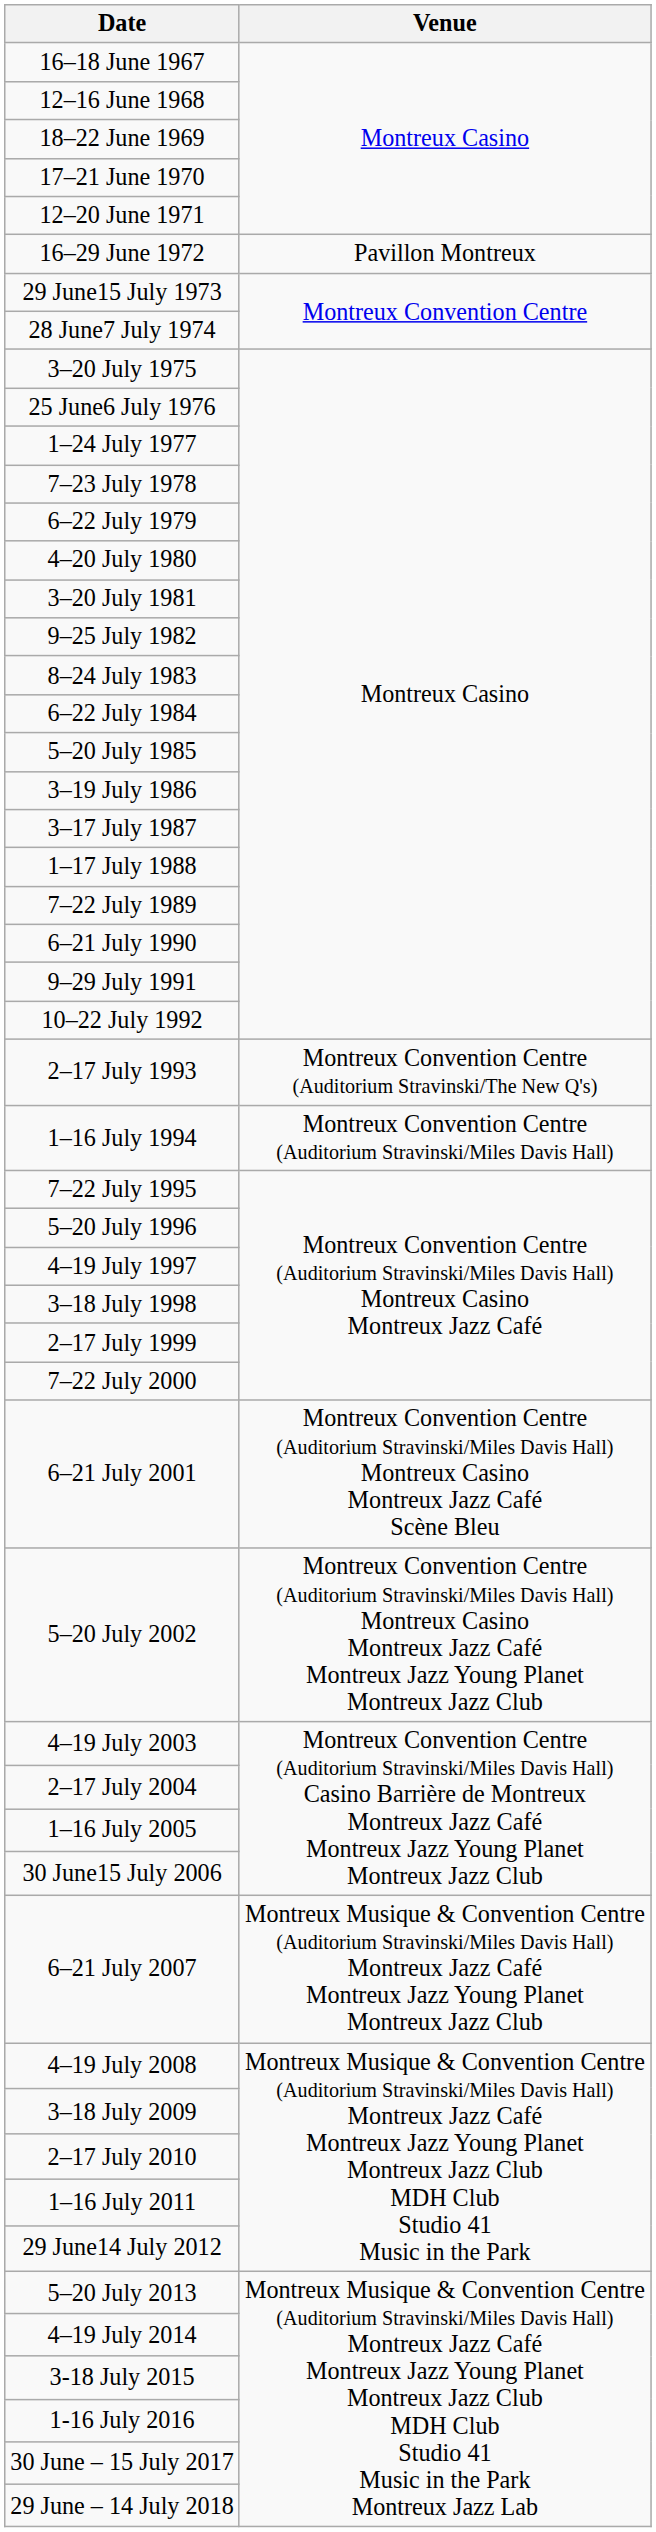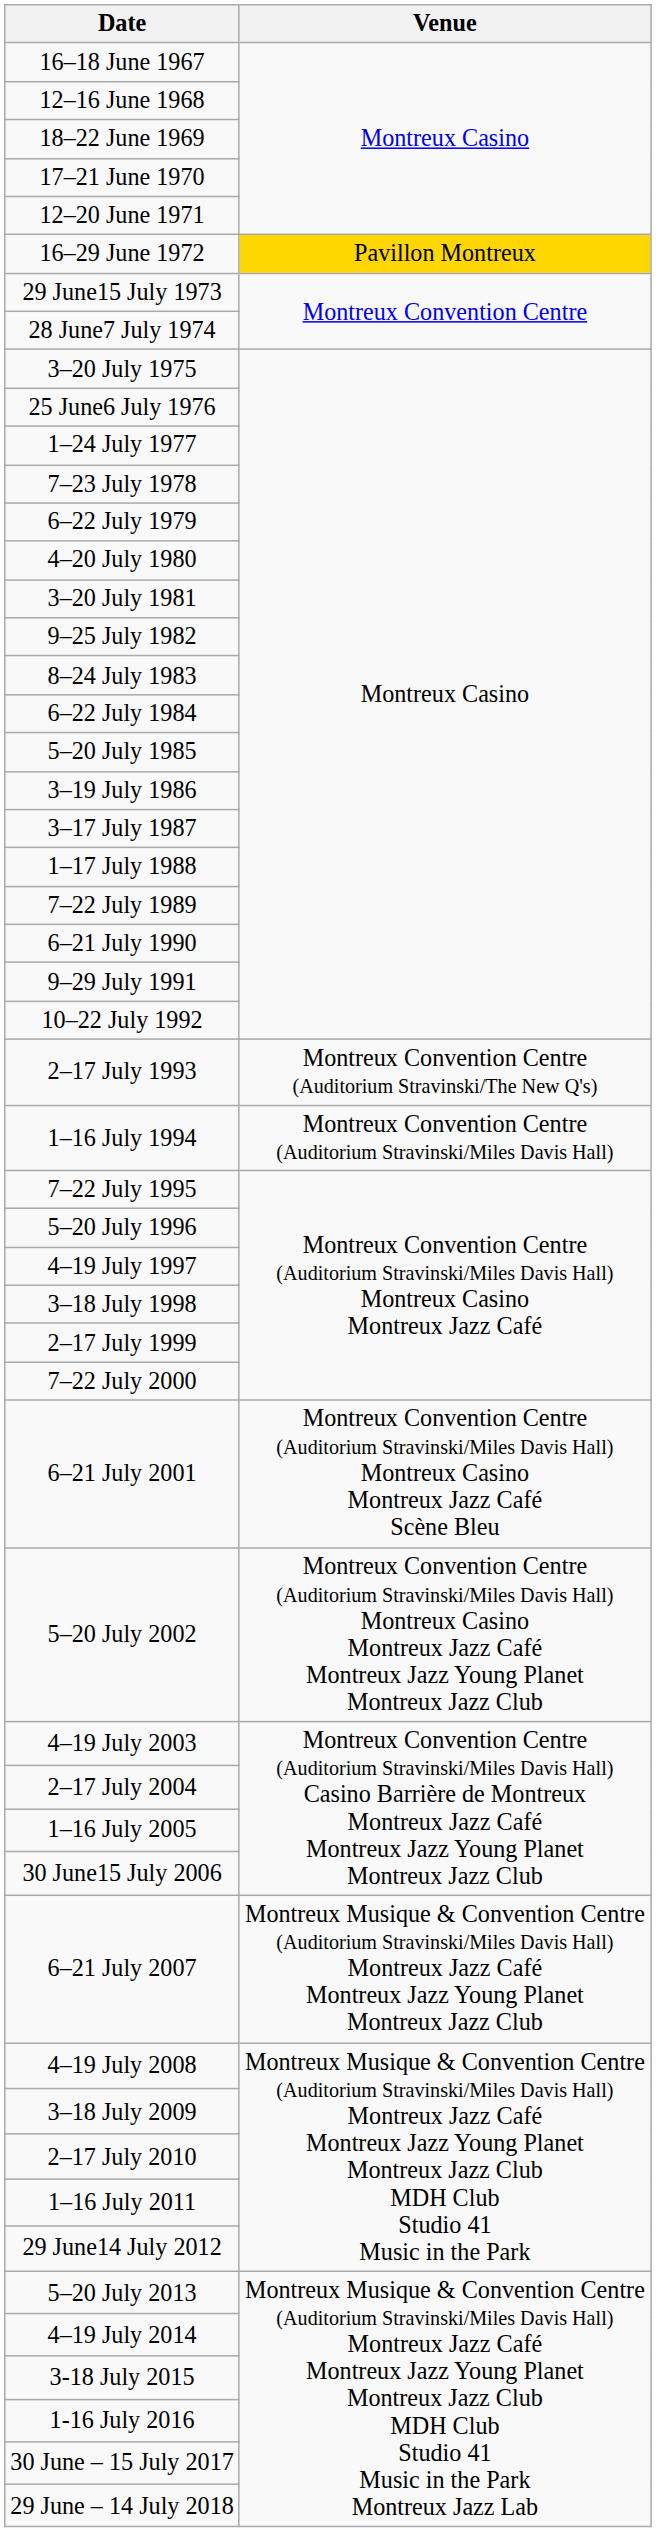16–29 June 1972 | Venue: no background -> gold background
